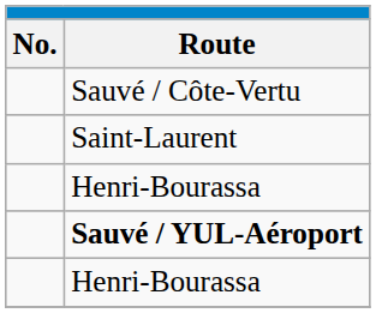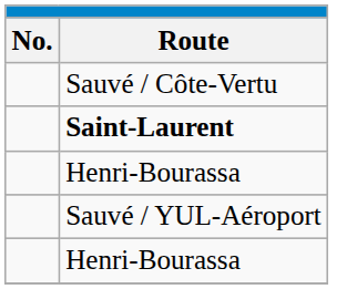Saint-Laurent | Route: normal -> bold
Sauvé / YUL-Aéroport | Route: bold -> normal
